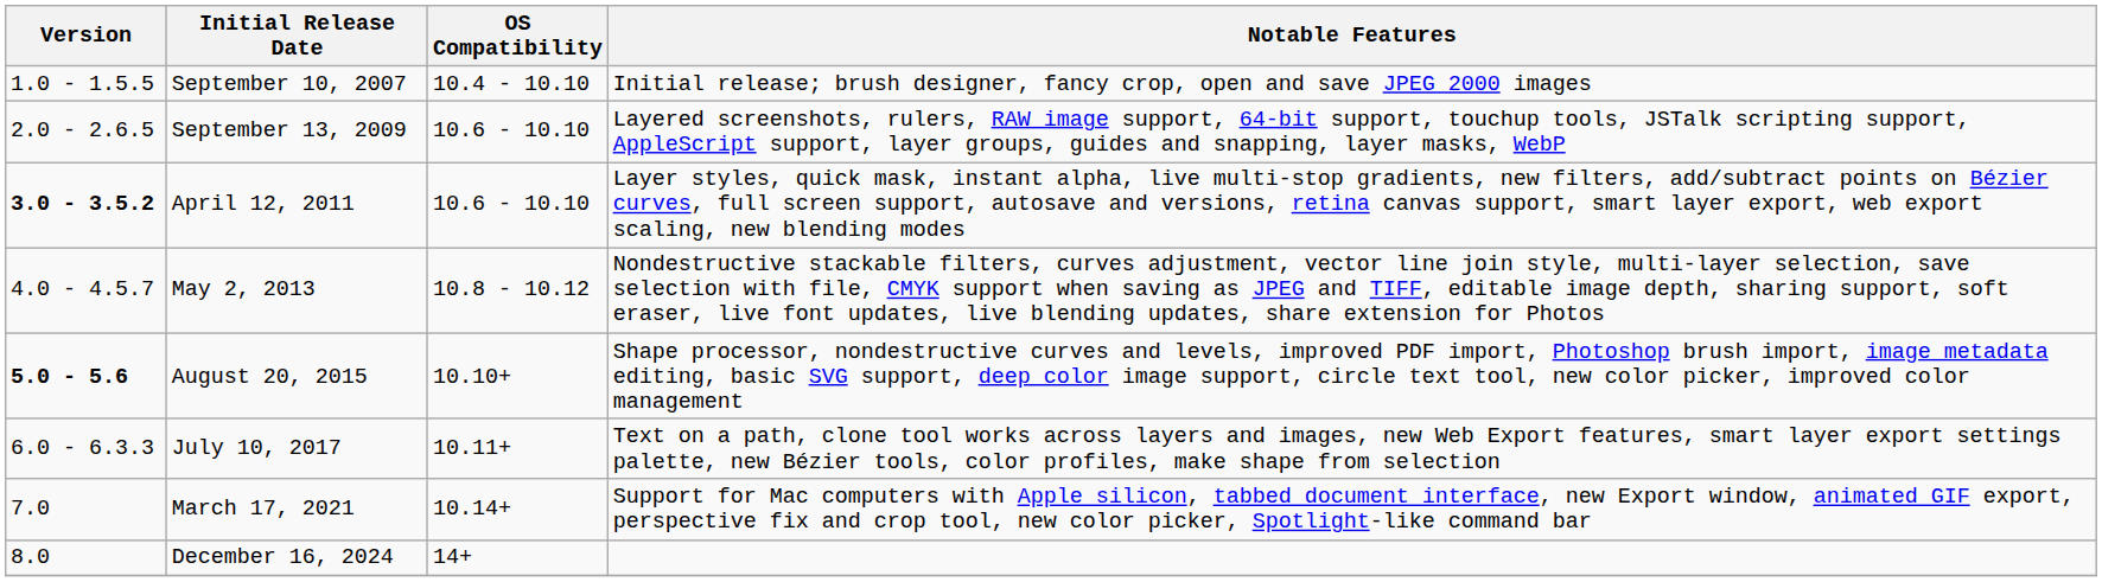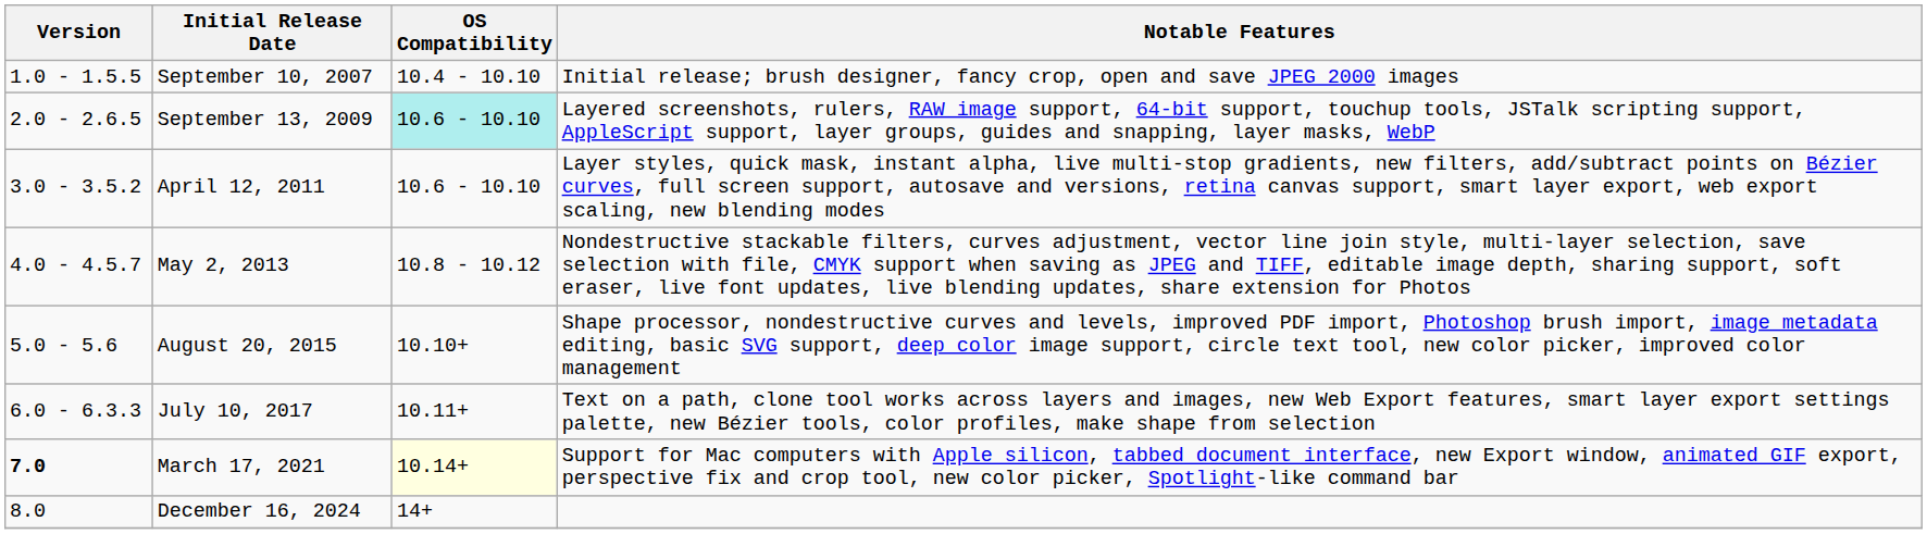September 13, 2009 | OS Compatibility: no background -> paleturquoise background
April 12, 2011 | Version: bold -> normal
August 20, 2015 | Version: bold -> normal
March 17, 2021 | Version: normal -> bold
March 17, 2021 | OS Compatibility: no background -> lightyellow background
